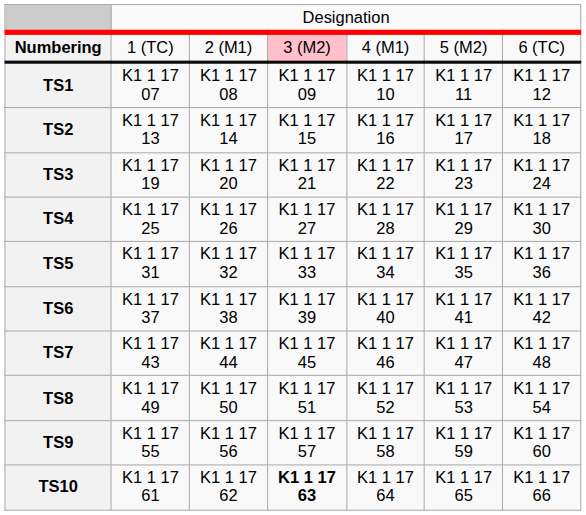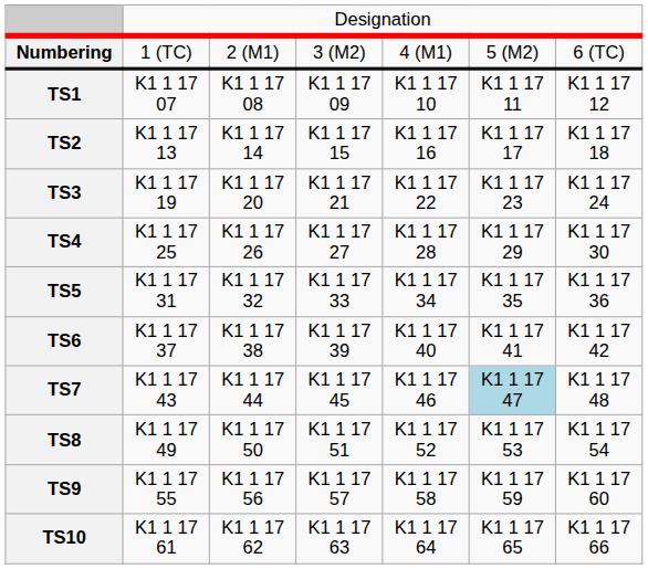Numbering | column 4: pink background -> no background
TS7 | column 6: no background -> lightblue background
TS10 | column 4: bold -> normal
